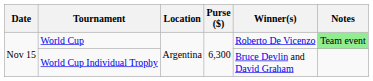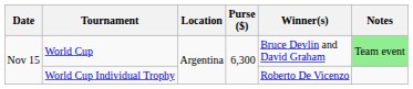World Cup | Winner(s): Roberto De Vicenzo -> Bruce Devlin and David Graham
World Cup Individual Trophy | Winner(s): Bruce Devlin and David Graham -> Roberto De Vicenzo
